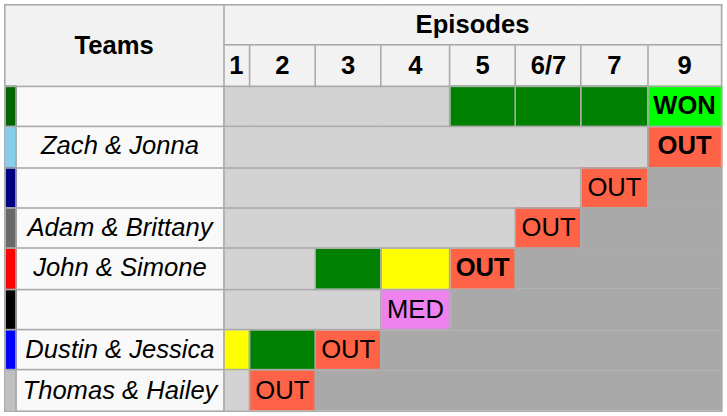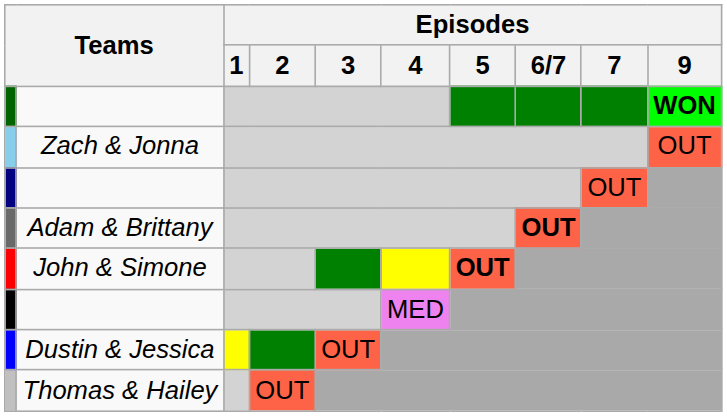Zach & Jonna | Episodes / 9: bold -> normal
Adam & Brittany | Episodes / 6/7: normal -> bold
